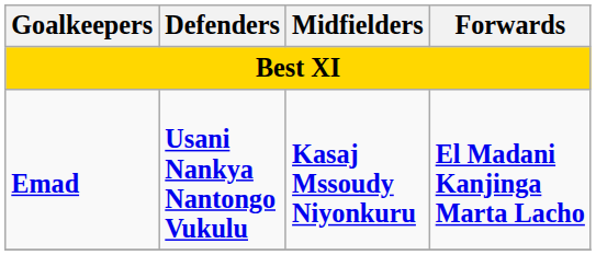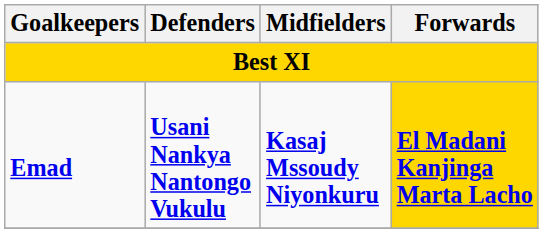Emad | Forwards: no background -> gold background
